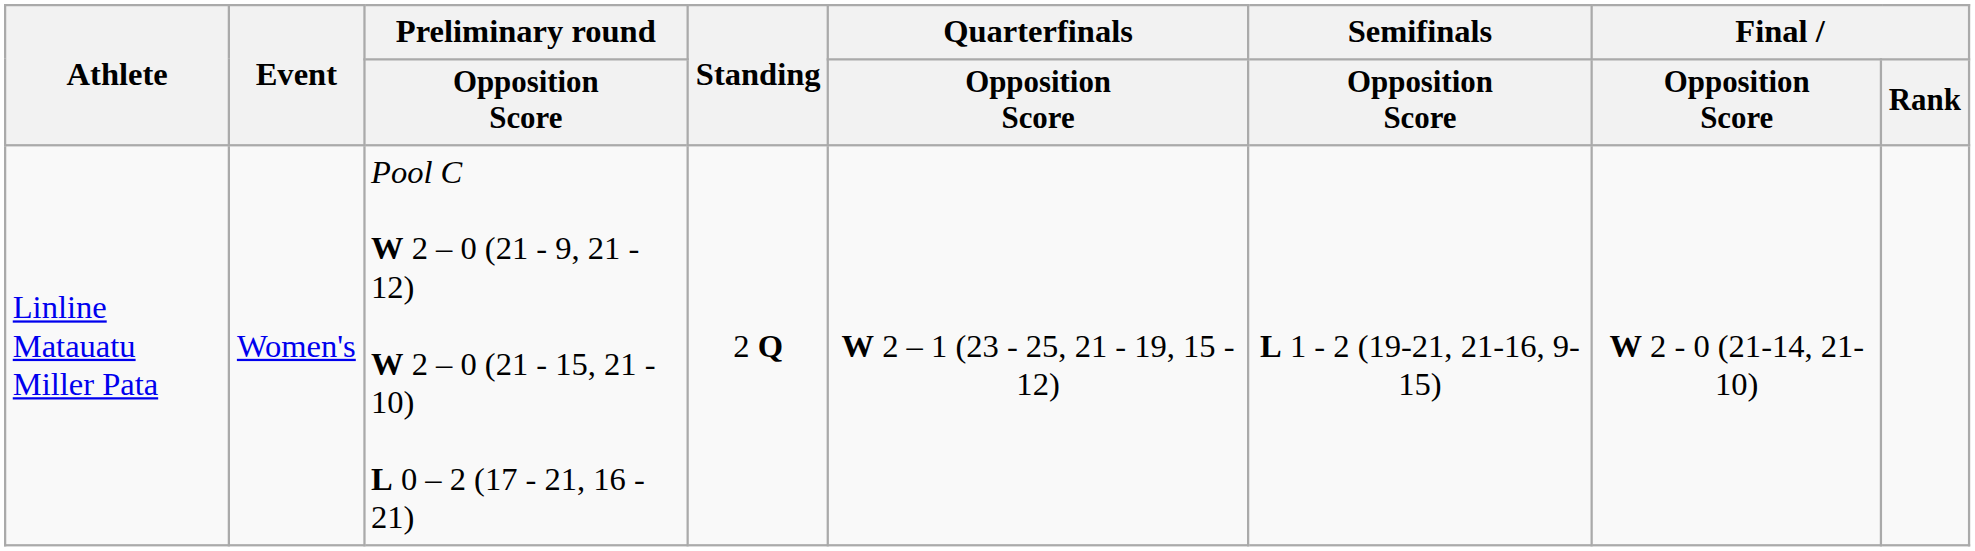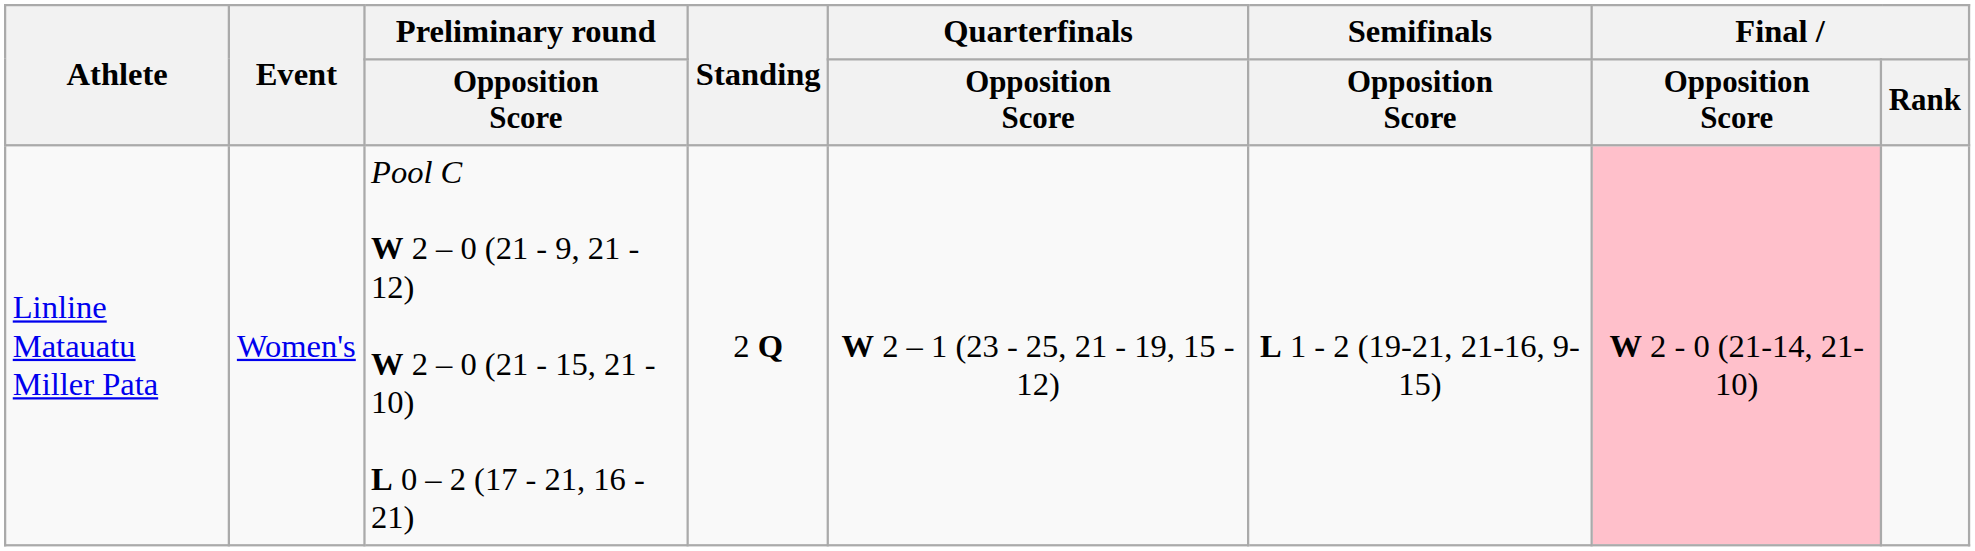Linline Matauatu Miller Pata | Final / Opposition Score: no background -> pink background
